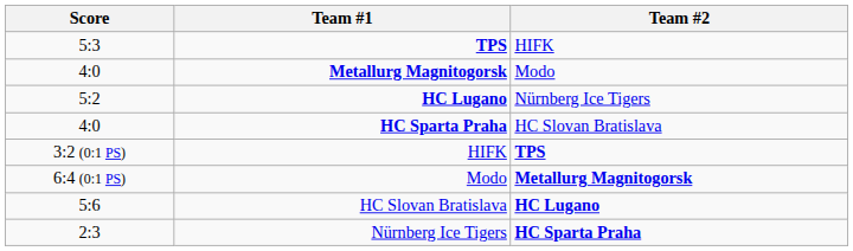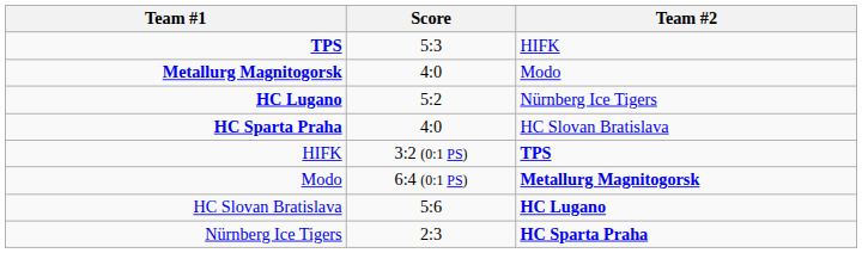columns swapped: Team #1 <-> Score
